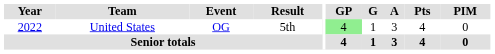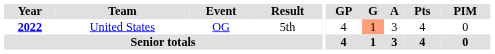United States | Year: normal -> bold
United States | GP: lightgreen background -> no background
United States | G: no background -> lightsalmon background
